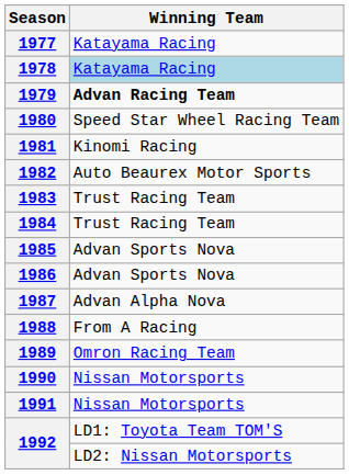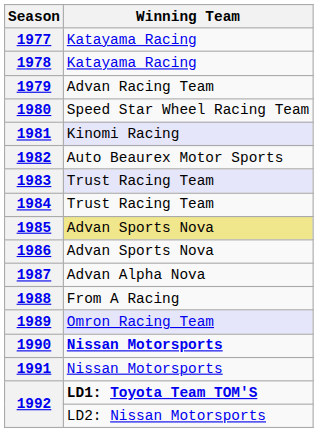row 3 | Winning Team: lightblue background -> no background
row 4 | Winning Team: bold -> normal
row 6 | Winning Team: no background -> lavender background
row 8 | Winning Team: no background -> lavender background
row 10 | Winning Team: no background -> khaki background
row 14 | Winning Team: no background -> lavender background
row 15 | Winning Team: normal -> bold
row 17 | Winning Team: normal -> bold
